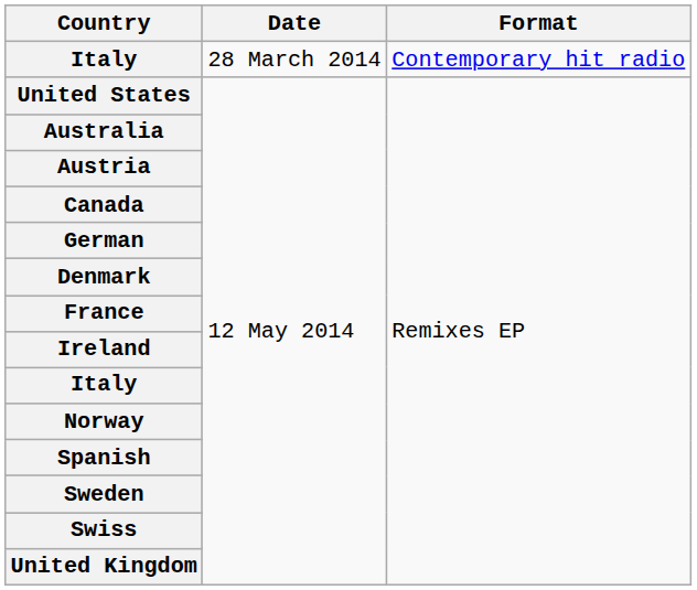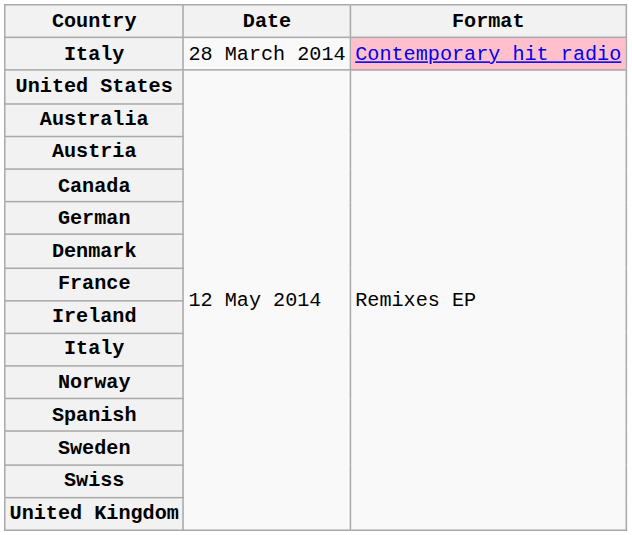Italy / 28 March 2014 | Format: no background -> pink background
